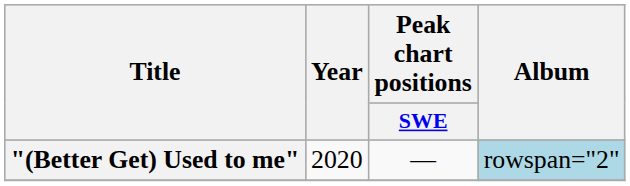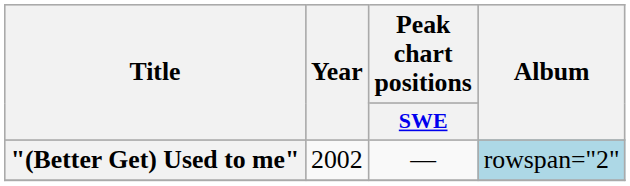"(Better Get) Used to me" | Year: 2020 -> 2002
